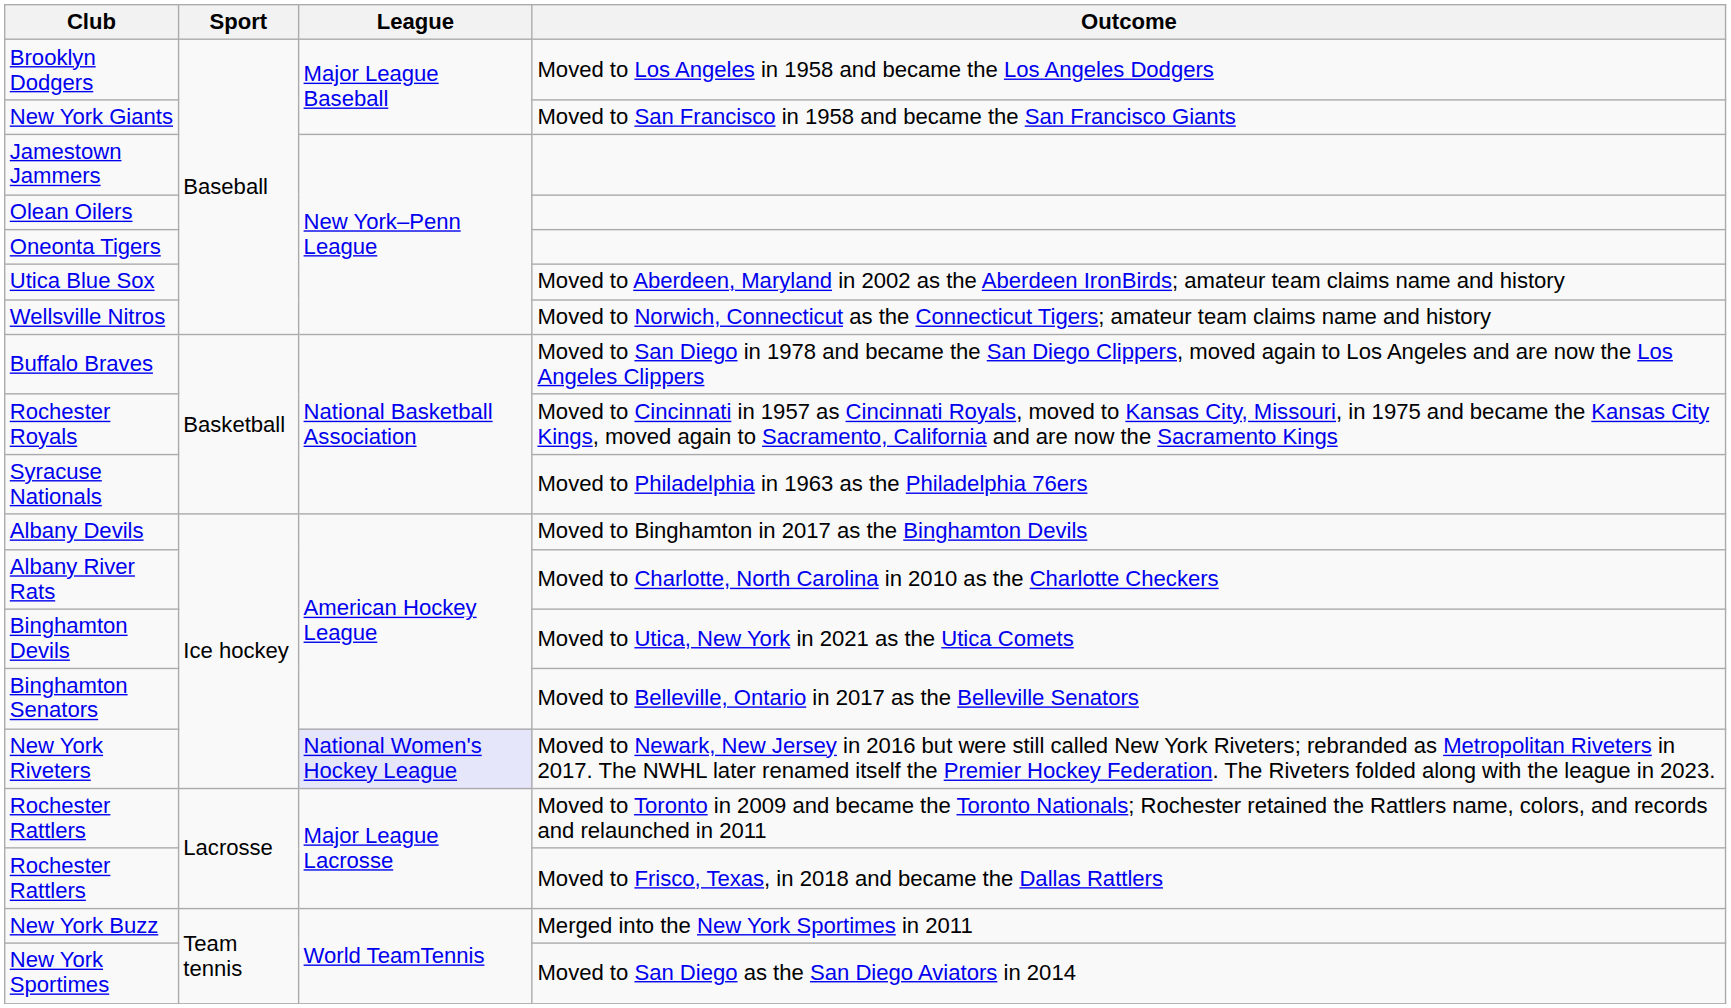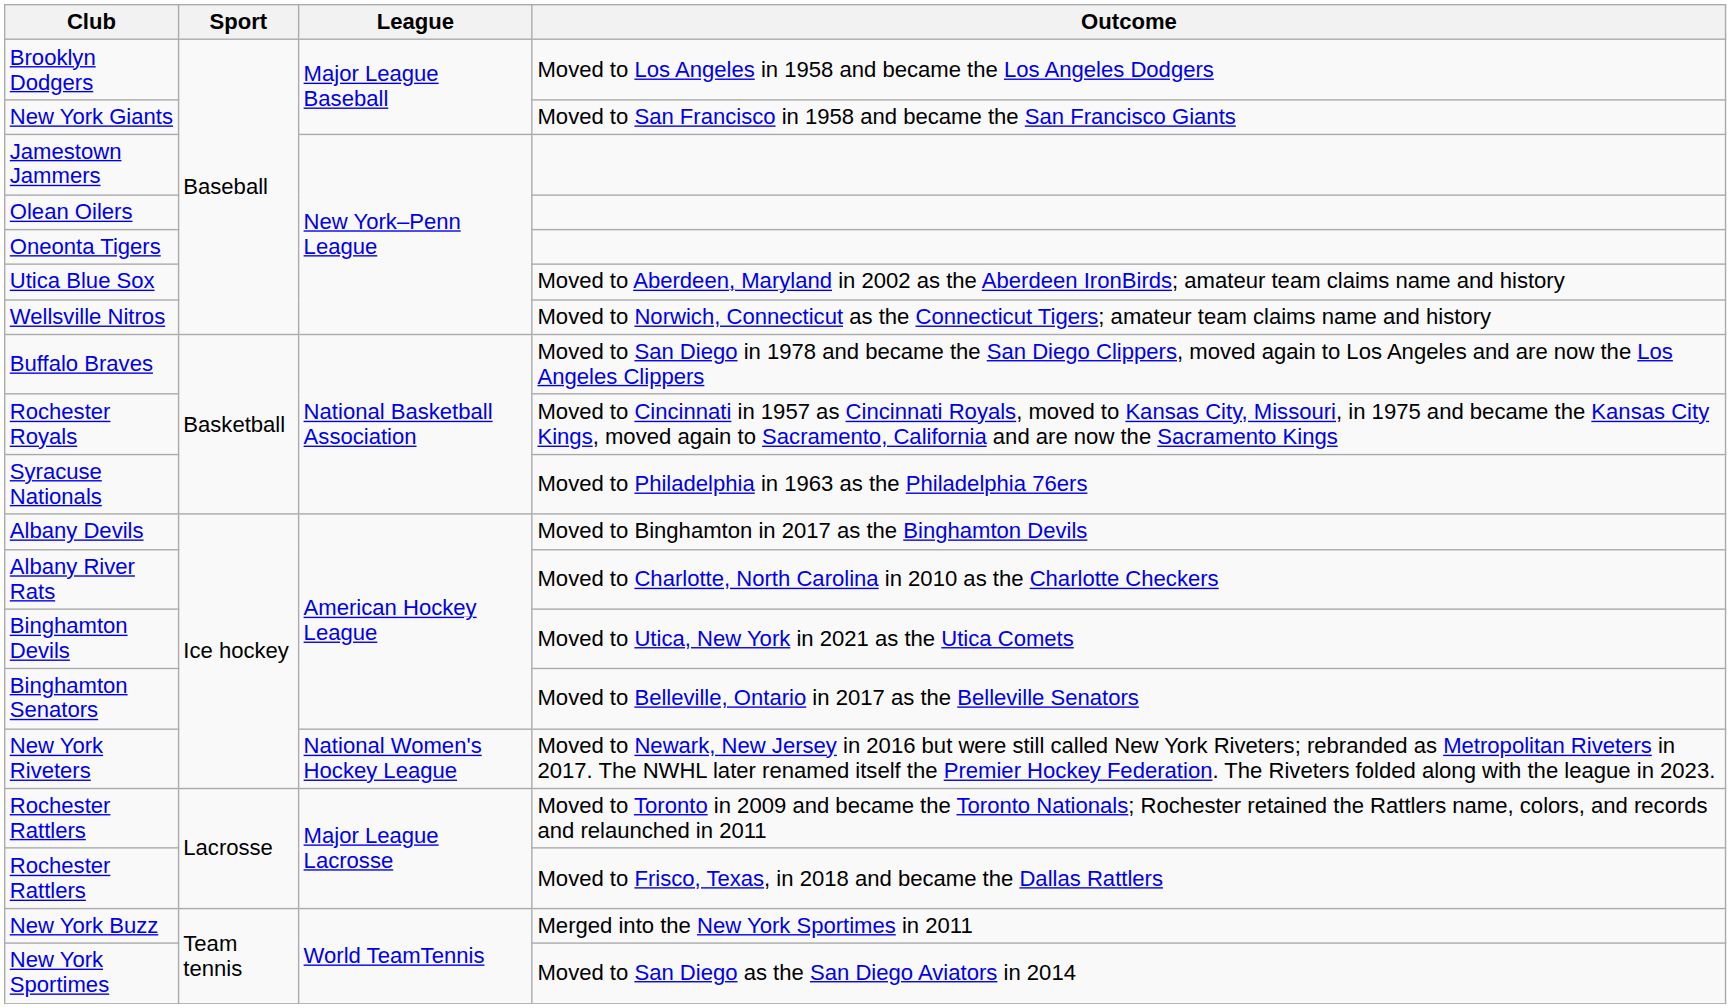New York Riveters | League: lavender background -> no background
